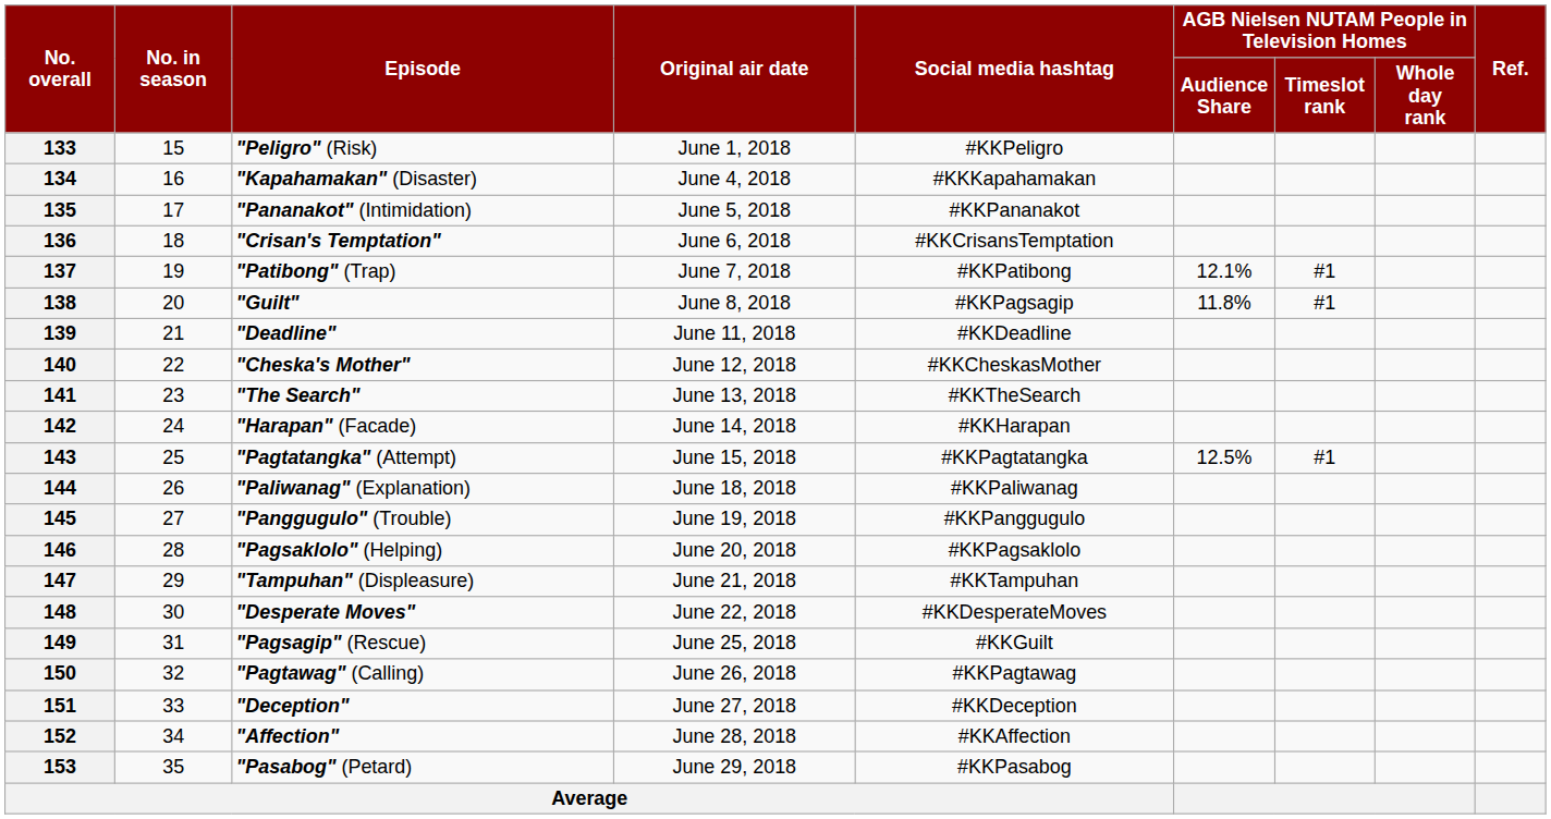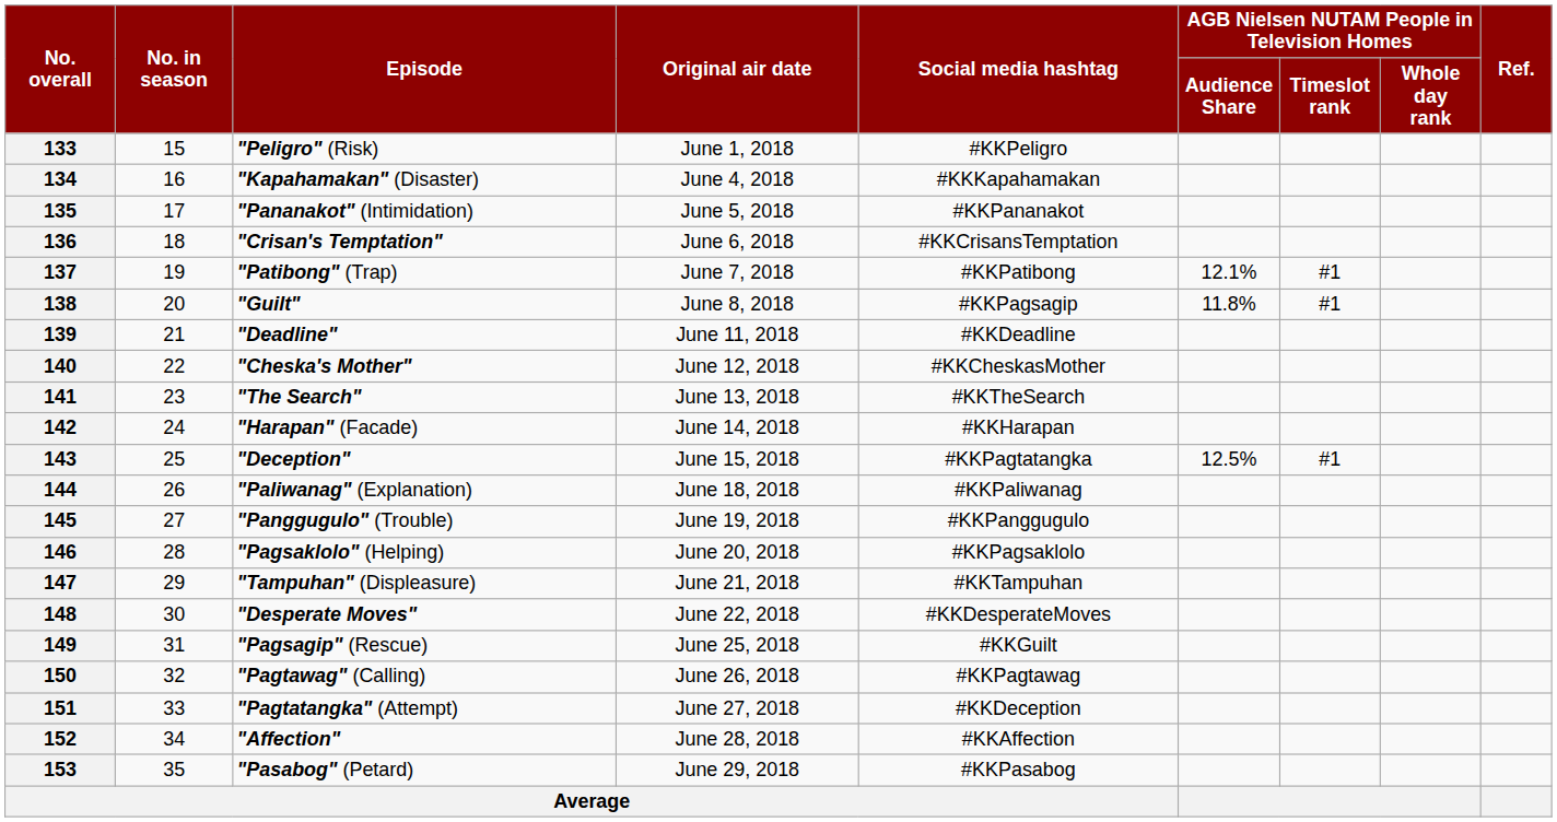143 | Episode: "Pagtatangka" (Attempt) -> "Deception"
151 | Episode: "Deception" -> "Pagtatangka" (Attempt)
